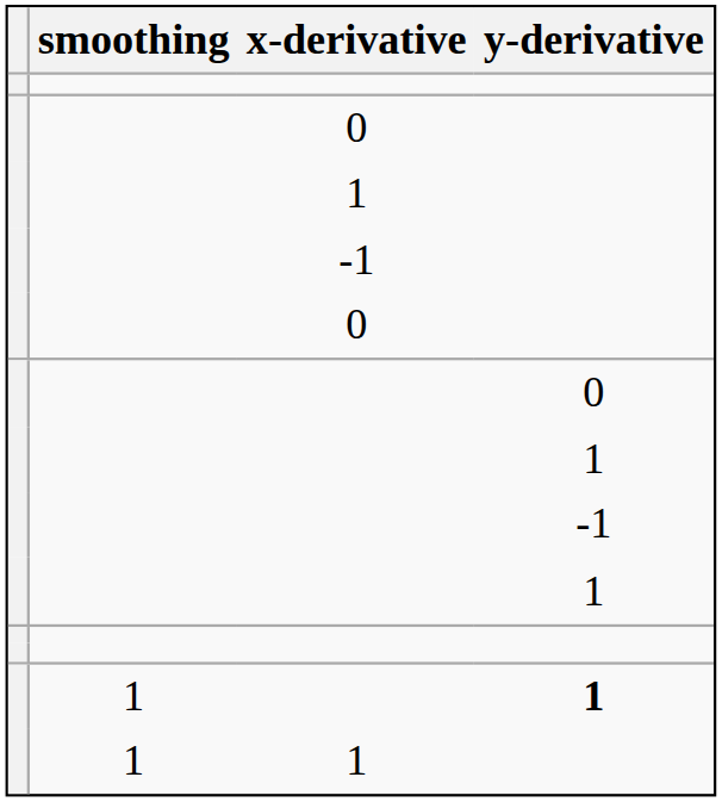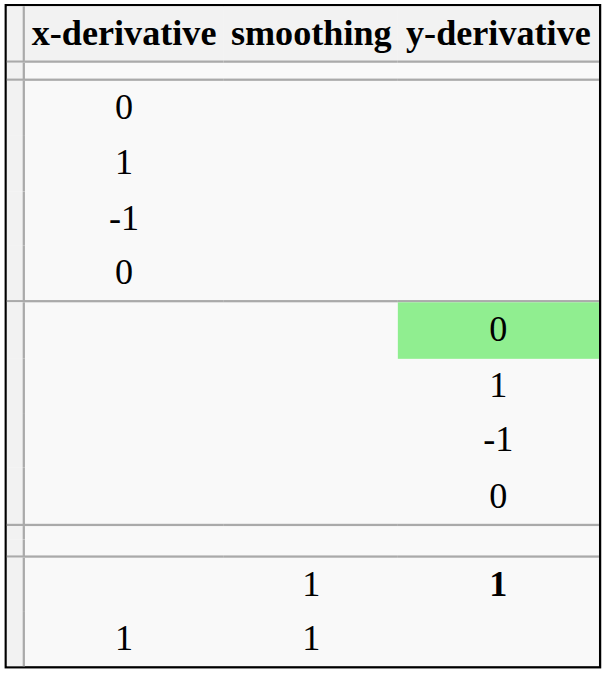columns swapped: smoothing <-> x-derivative
row 7 | y-derivative: no background -> lightgreen background
row 10 | y-derivative: 1 -> 0
